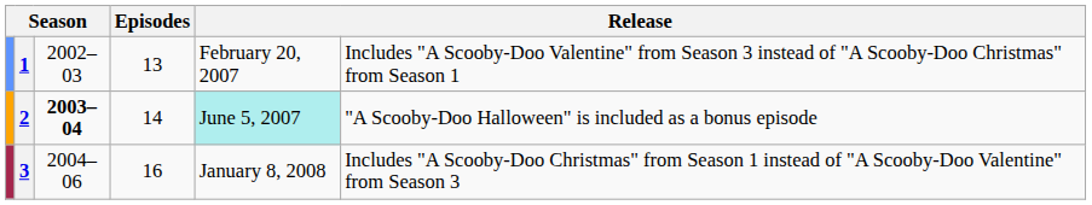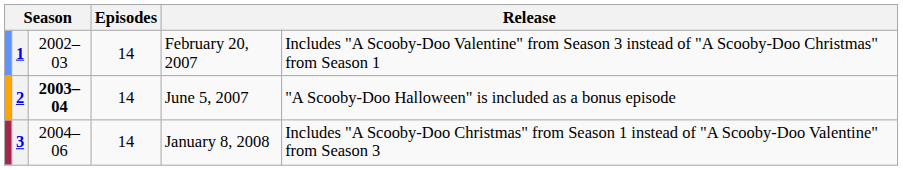1 | Episodes: 13 -> 14
2 | column 5: paleturquoise background -> no background
3 | Episodes: 16 -> 14
